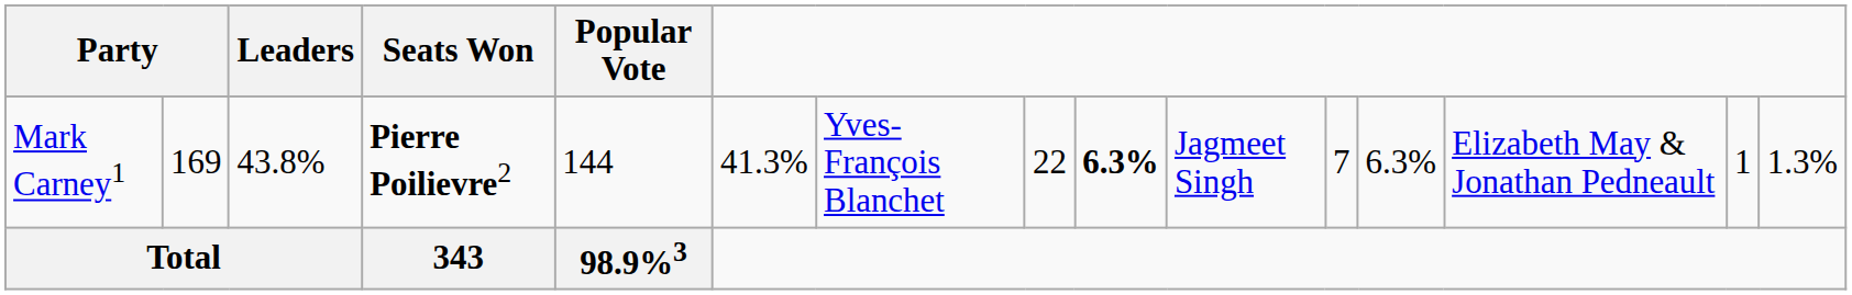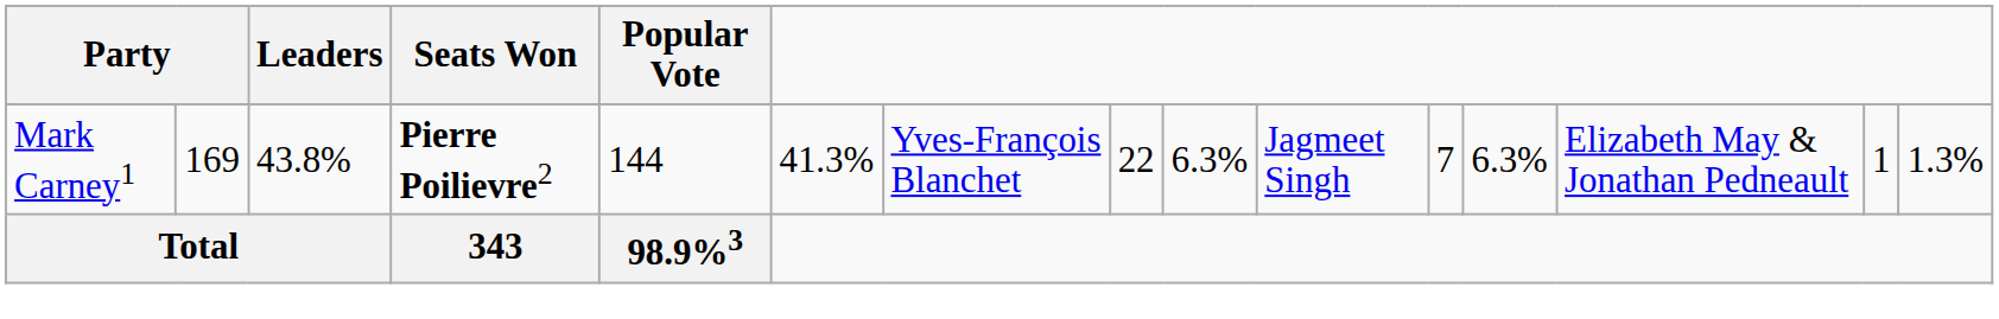Mark Carney1 | column 9: bold -> normal
